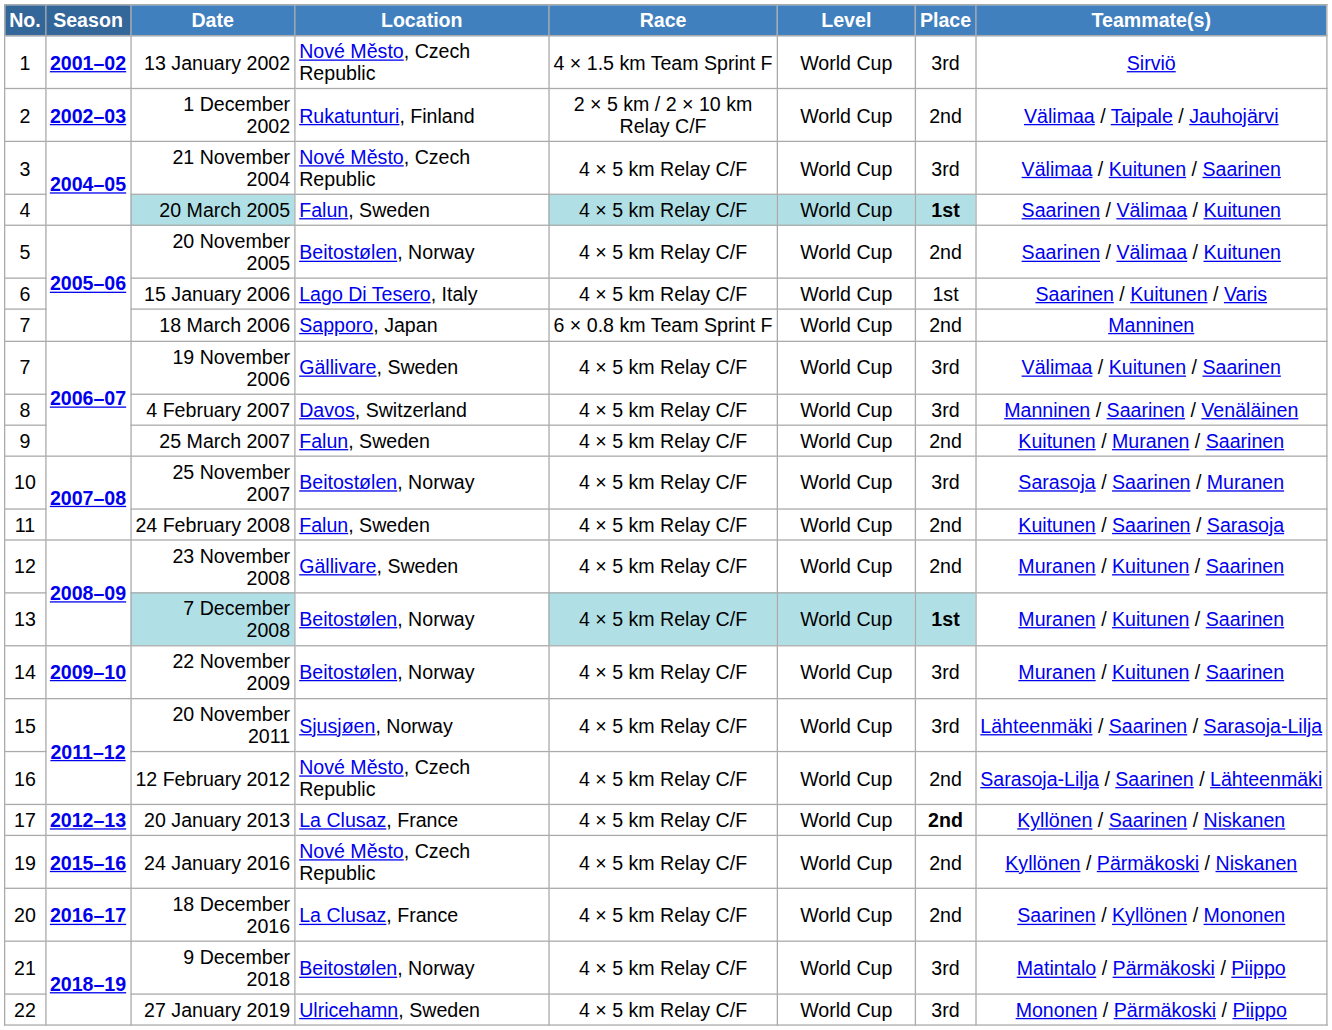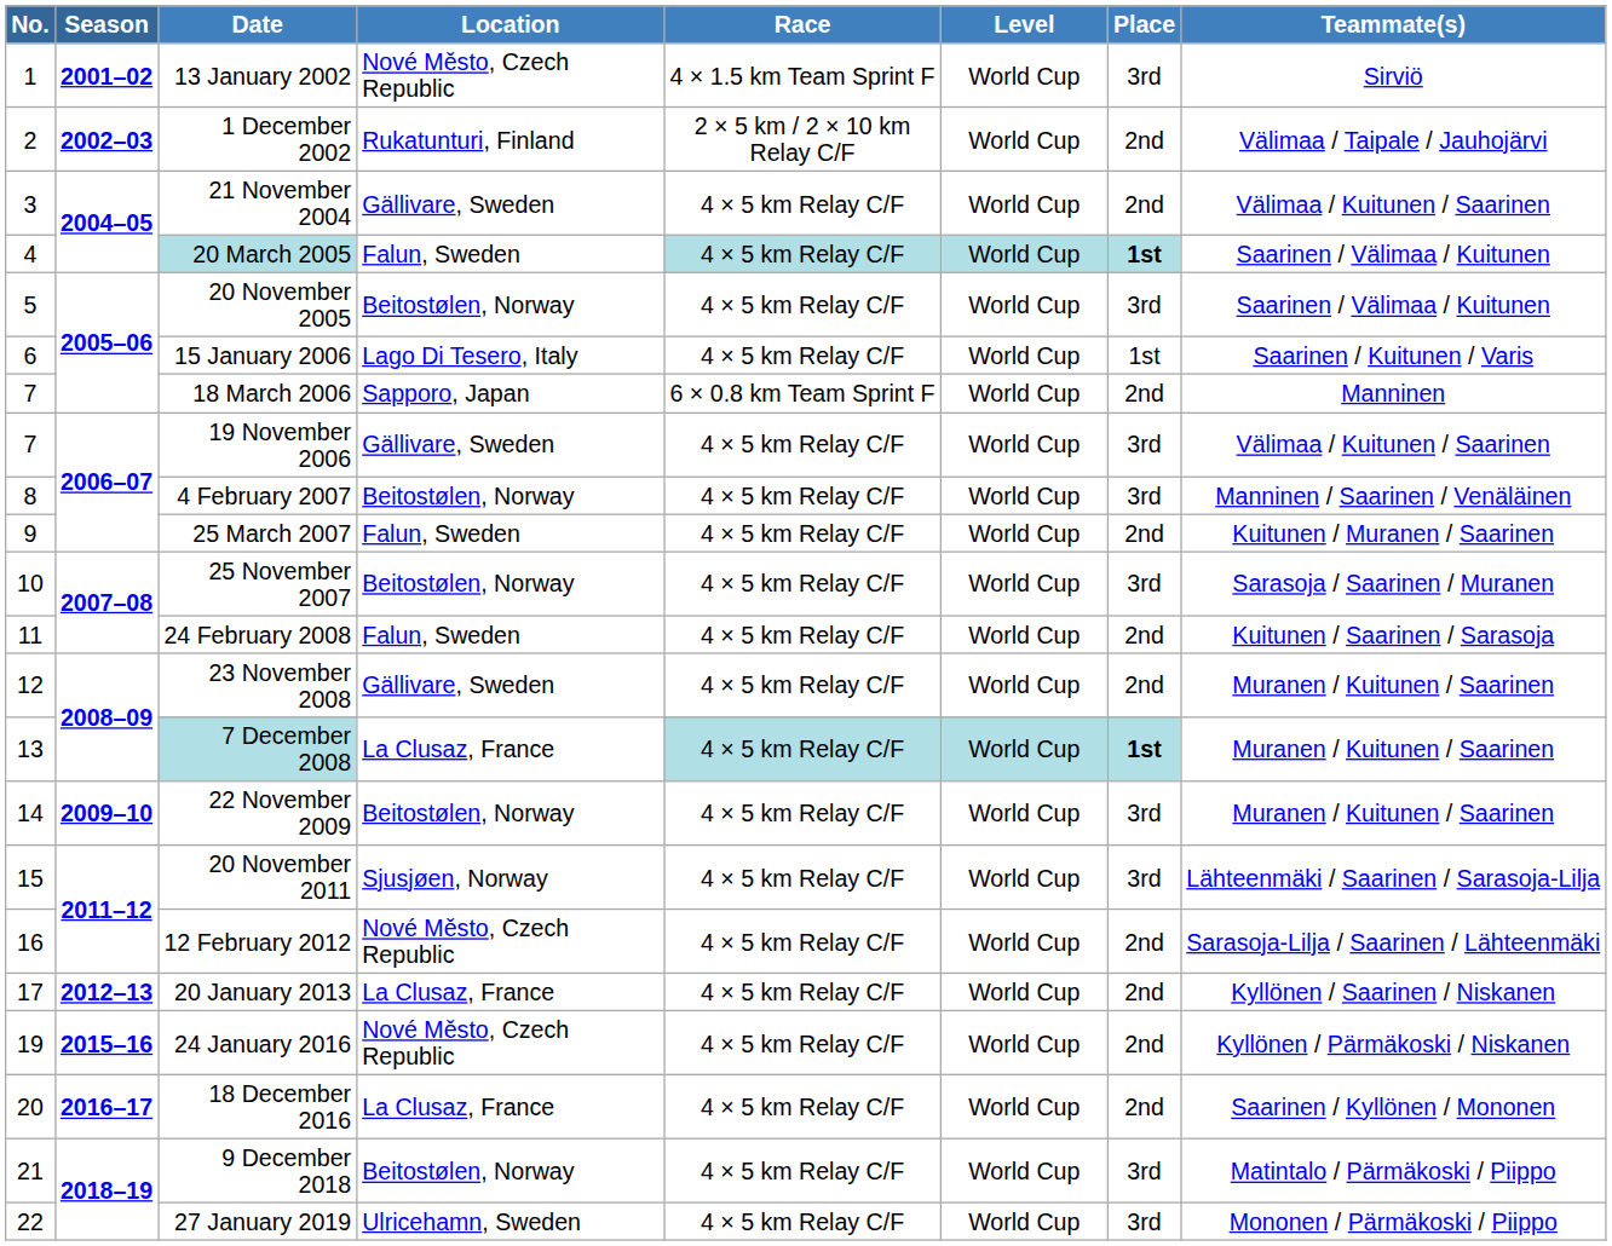21 November 2004 | Location: Nové Město, Czech Republic -> Gällivare, Sweden
21 November 2004 | Place: 3rd -> 2nd
20 November 2005 | Place: 2nd -> 3rd
4 February 2007 | Location: Davos, Switzerland -> Beitostølen, Norway
7 December 2008 | Location: Beitostølen, Norway -> La Clusaz, France
20 January 2013 | Place: bold -> normal
